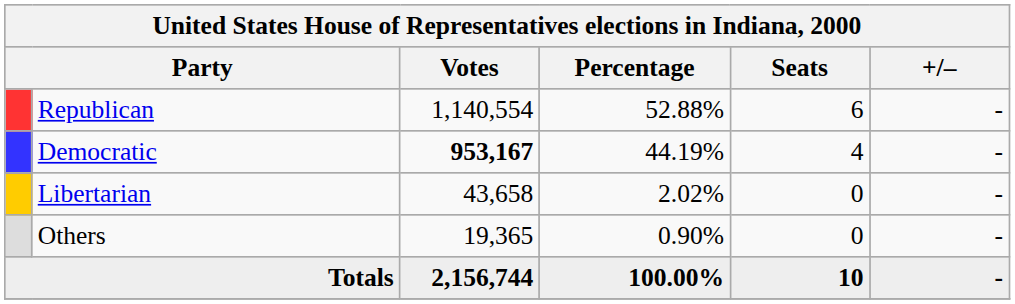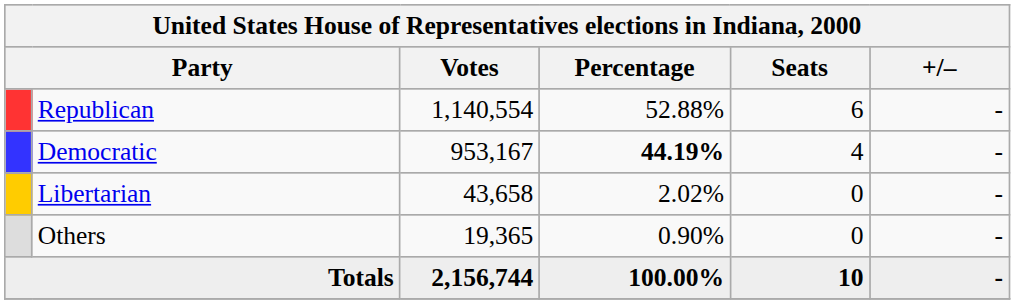Democratic | Votes: bold -> normal
Democratic | Percentage: normal -> bold
